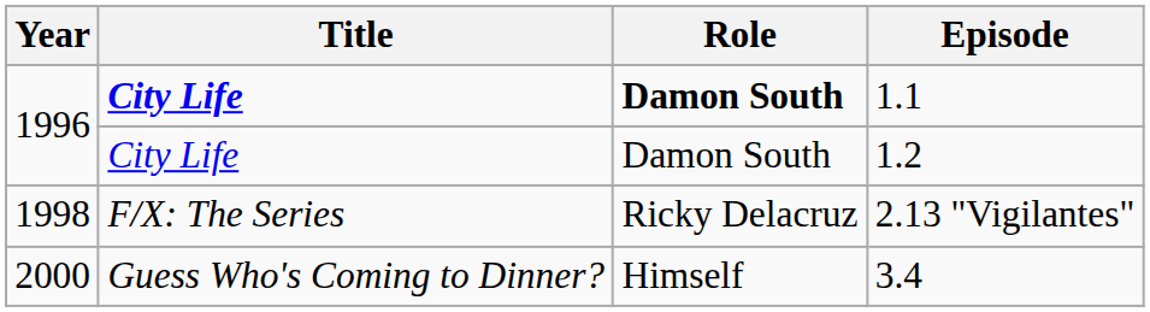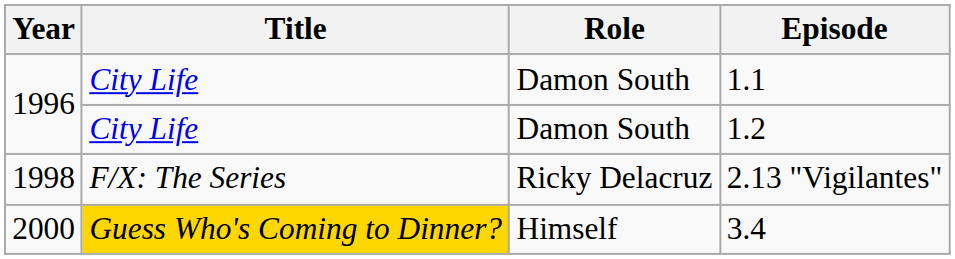1.1 | Title: bold -> normal
1.1 | Role: bold -> normal
3.4 | Title: no background -> gold background
